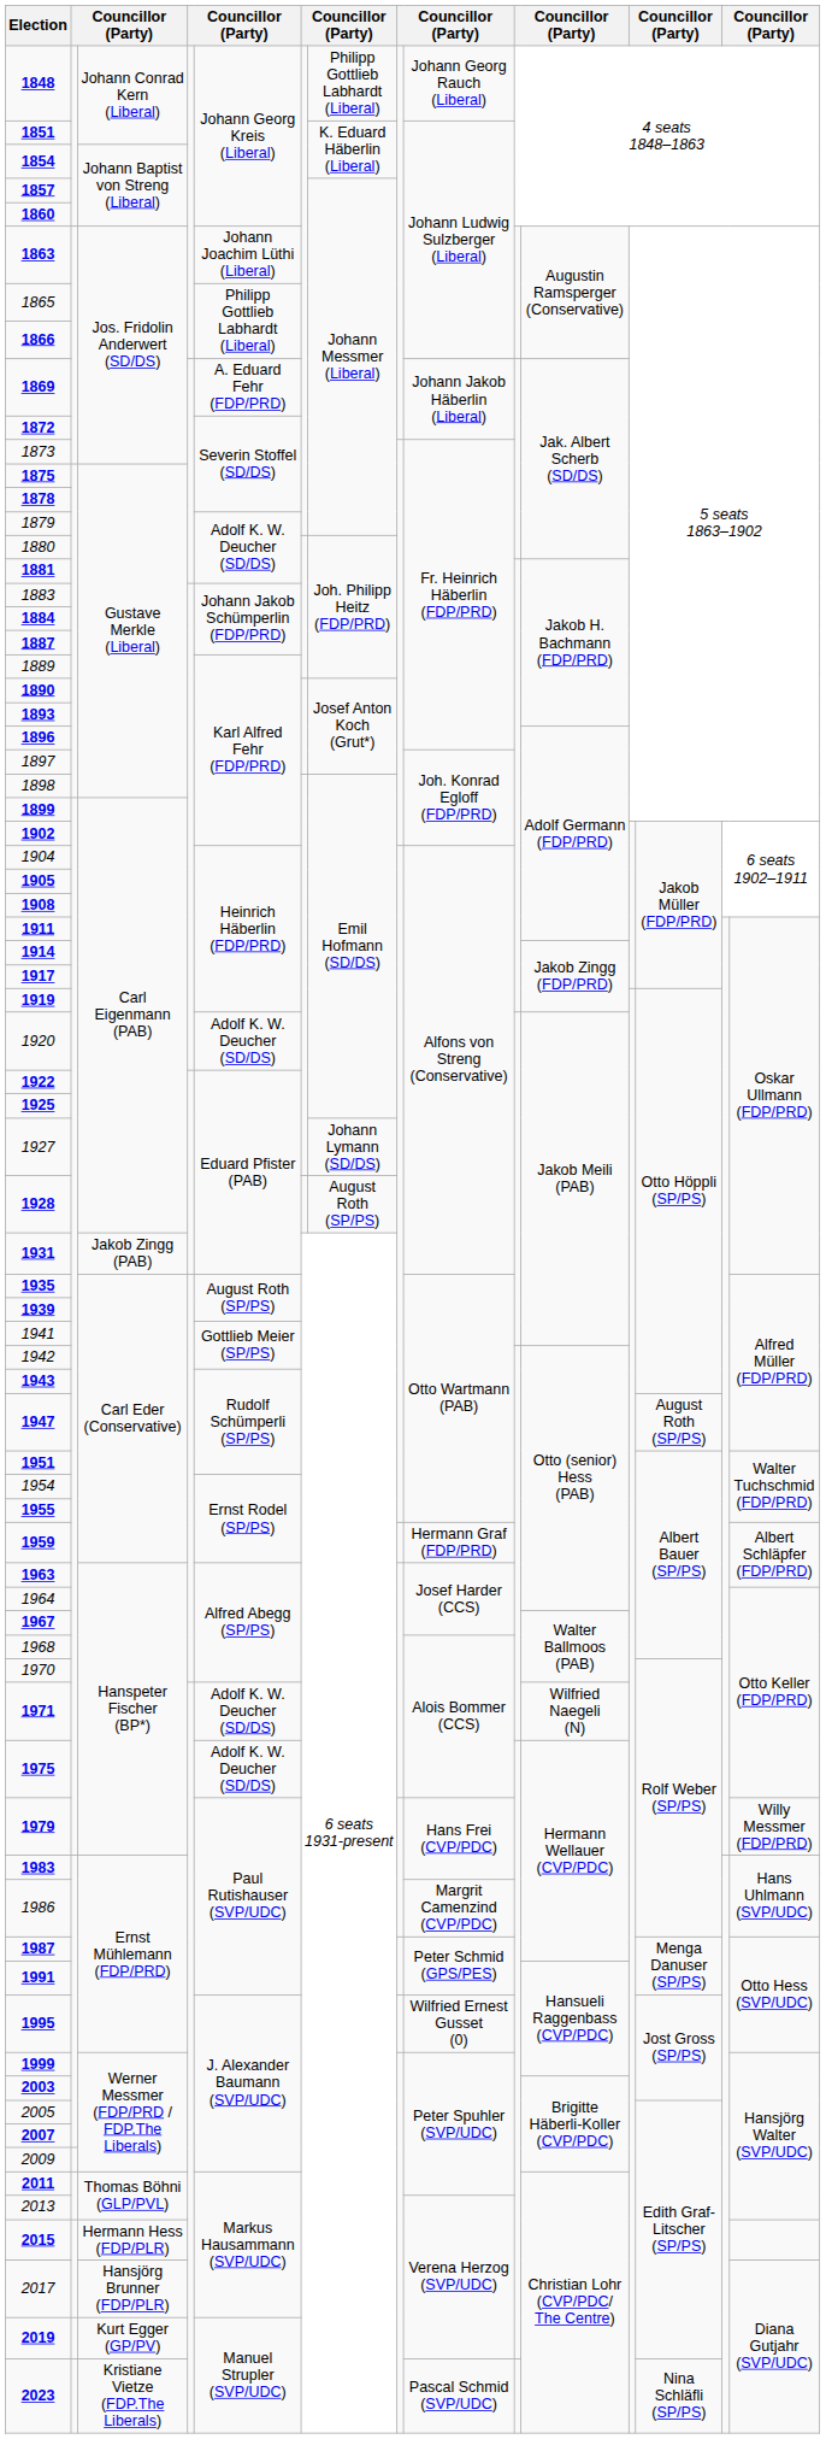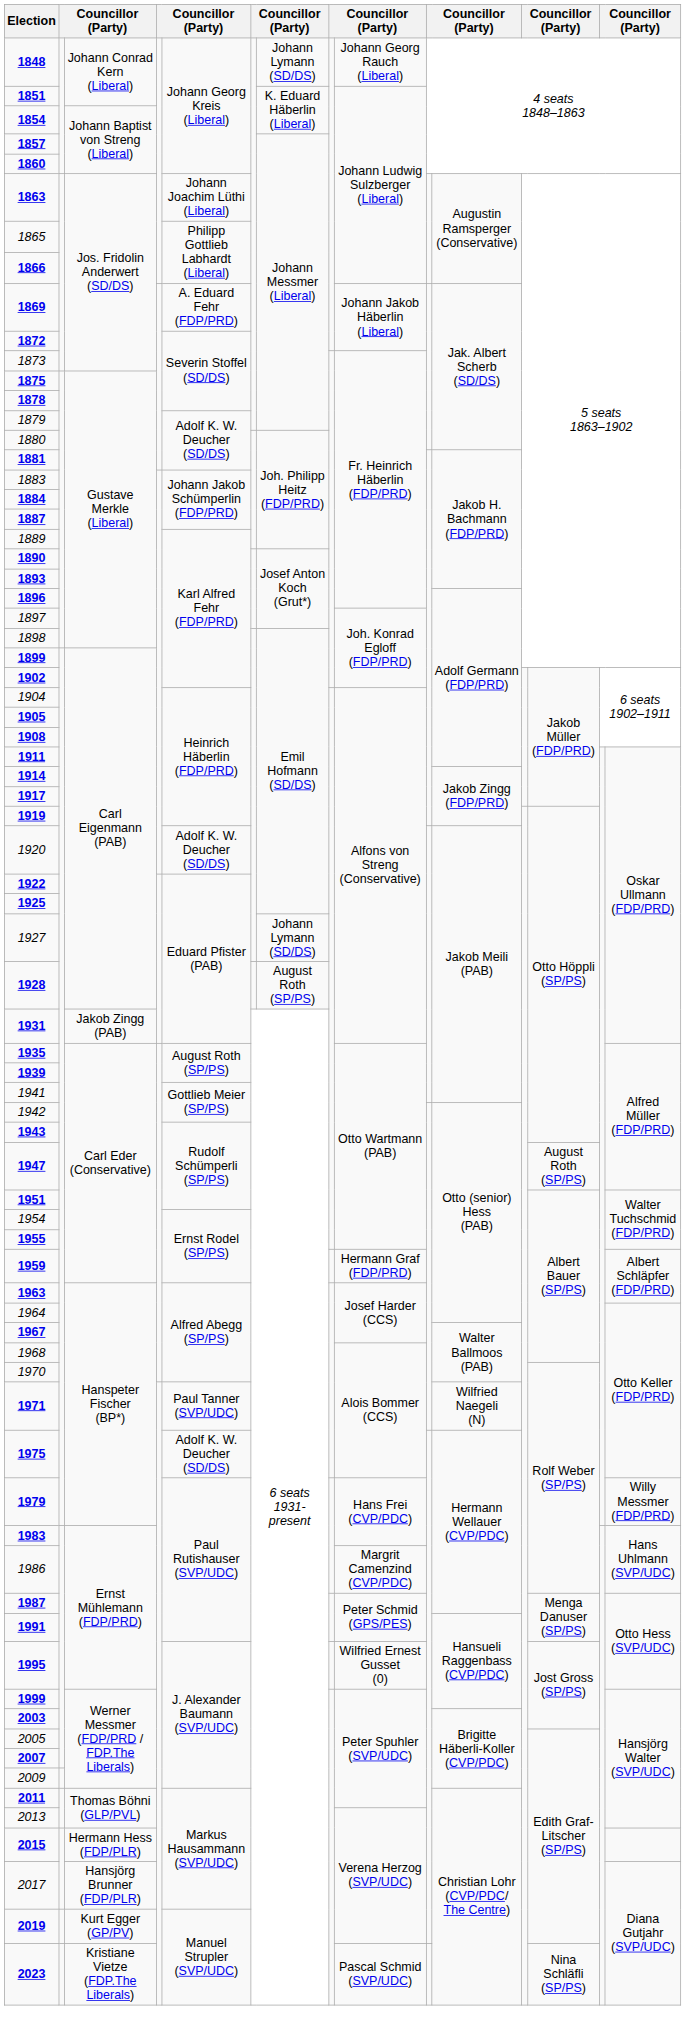1848 | column 7: Philipp Gottlieb Labhardt (Liberal) -> Johann Lymann (SD/DS)
1971 | column 5: Adolf K. W. Deucher (SD/DS) -> Paul Tanner (SVP/UDC)
